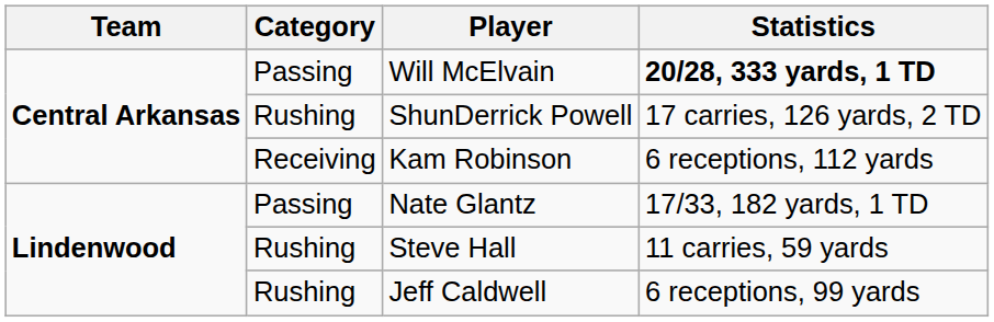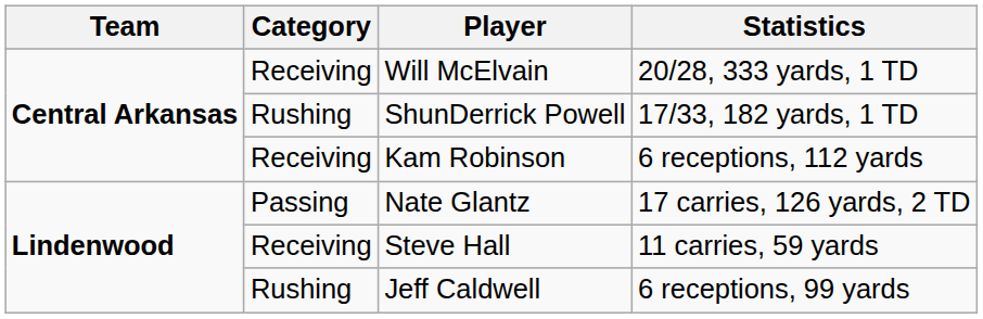Will McElvain | Category: Passing -> Receiving
Will McElvain | Statistics: bold -> normal
ShunDerrick Powell | Statistics: 17 carries, 126 yards, 2 TD -> 17/33, 182 yards, 1 TD
Nate Glantz | Statistics: 17/33, 182 yards, 1 TD -> 17 carries, 126 yards, 2 TD
Steve Hall | Category: Rushing -> Receiving
